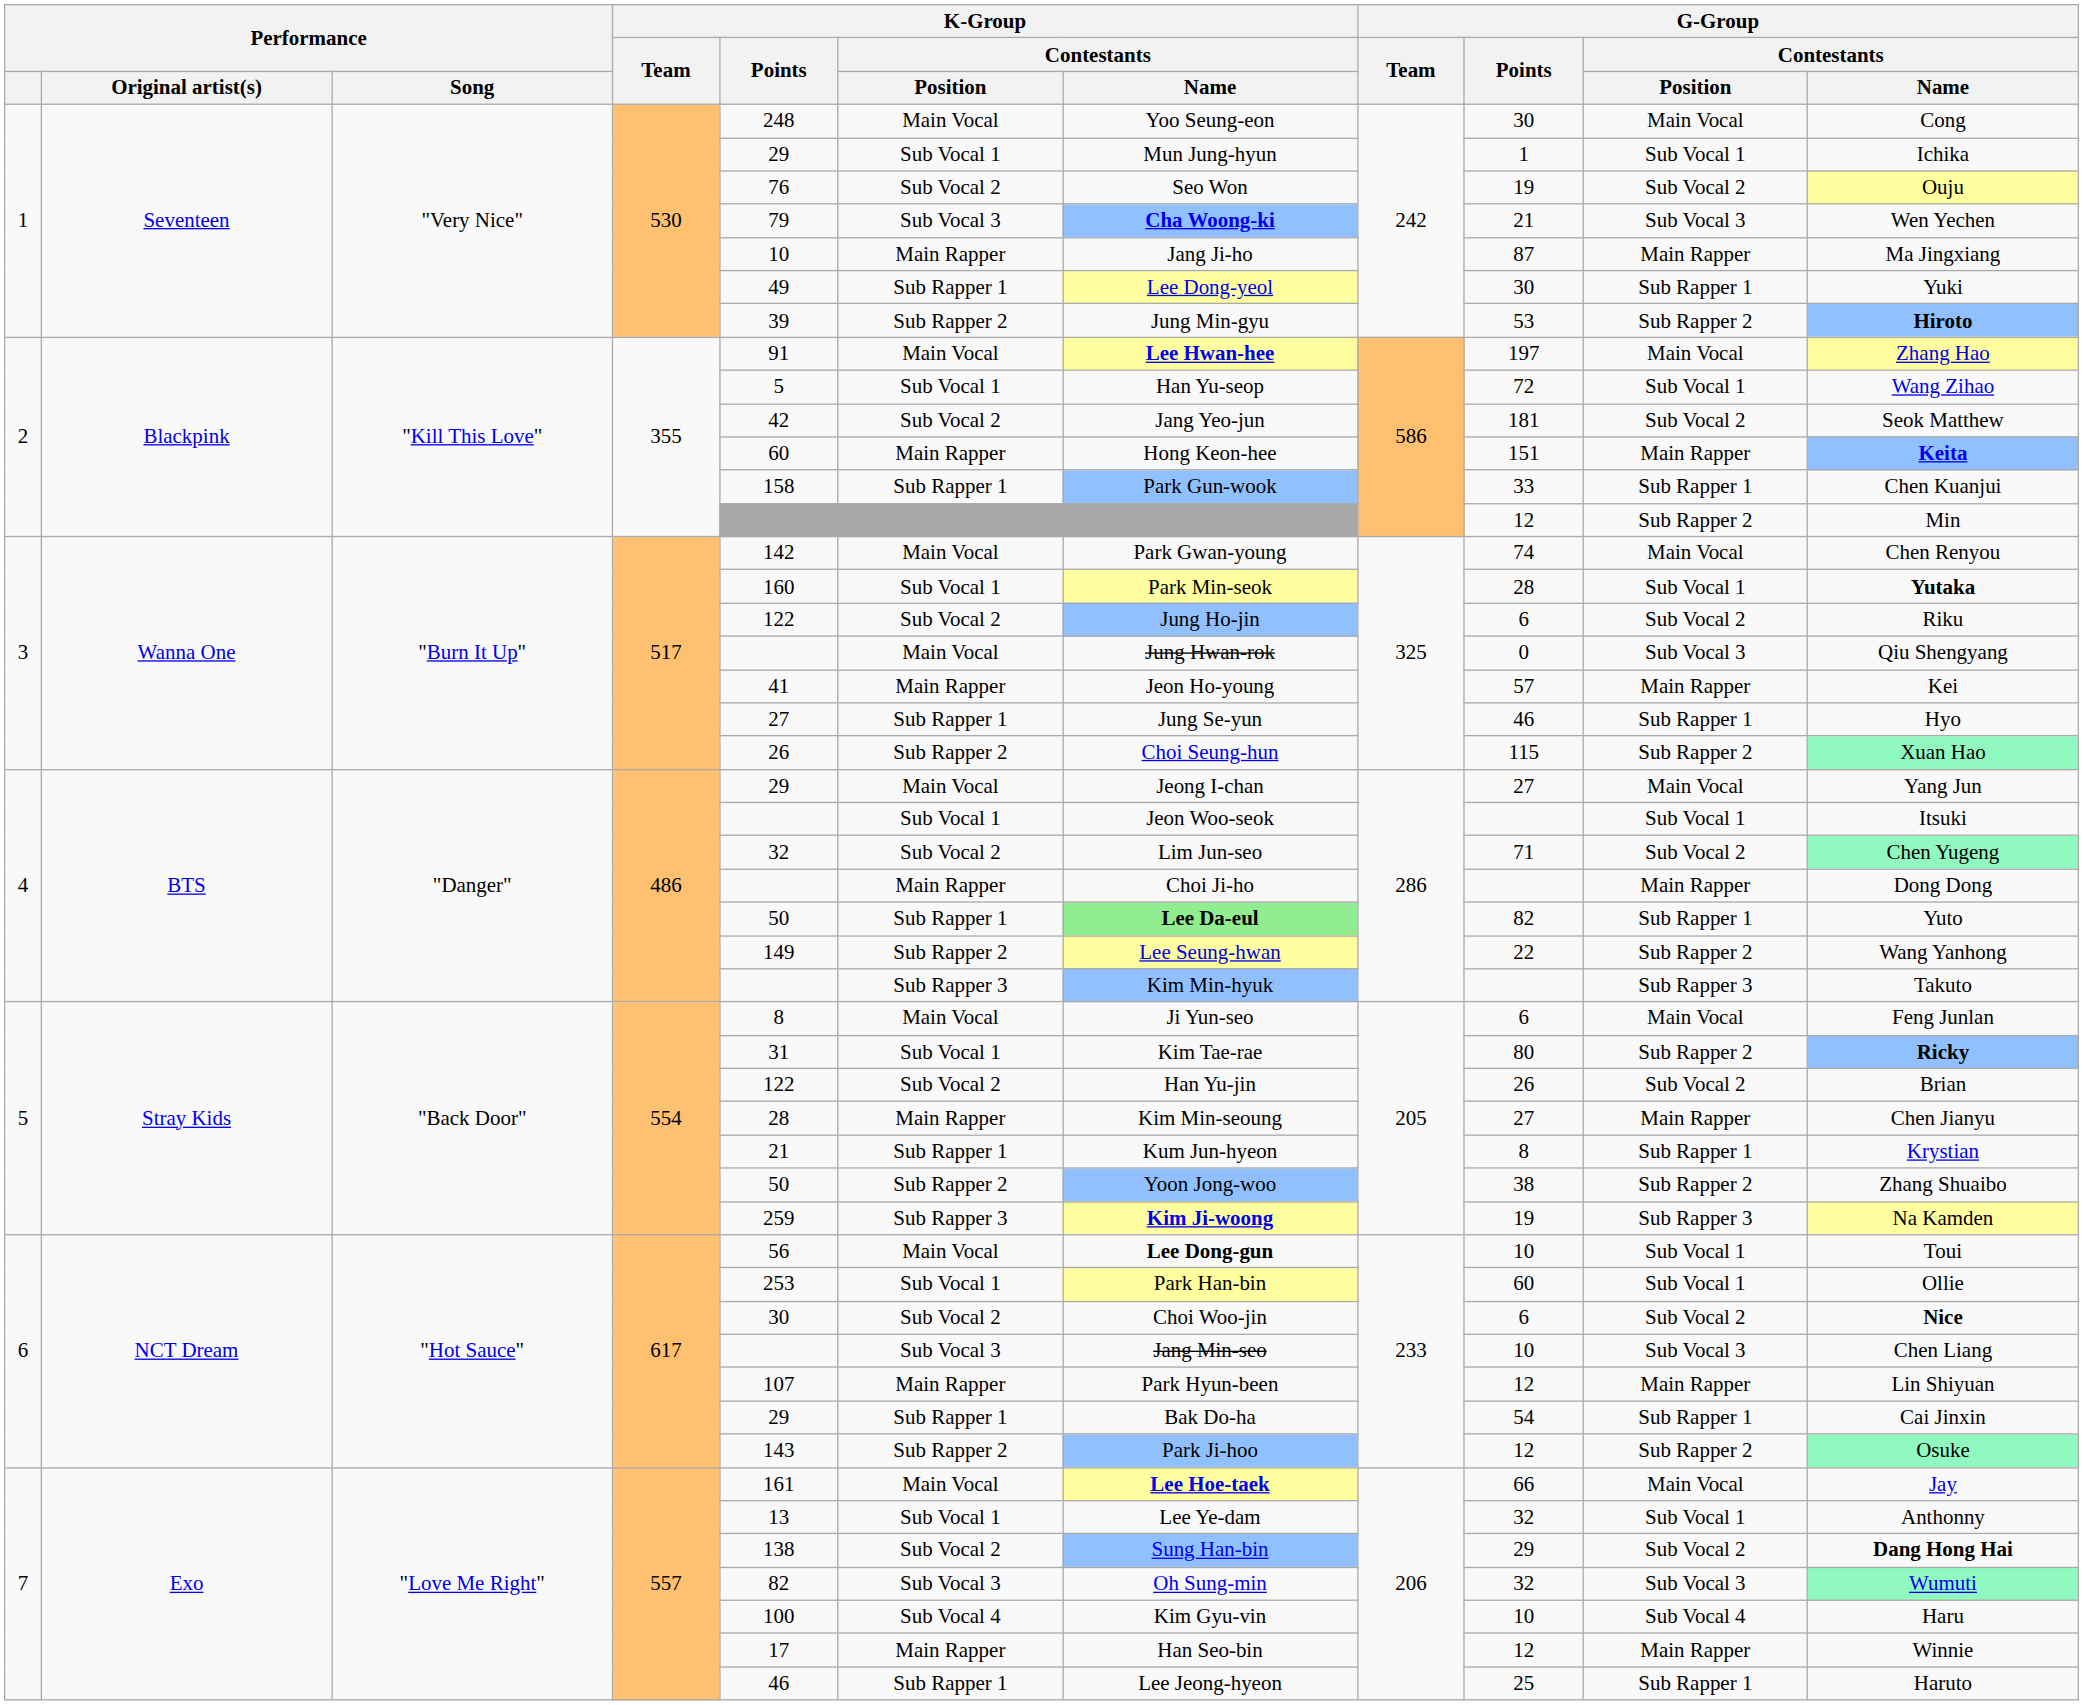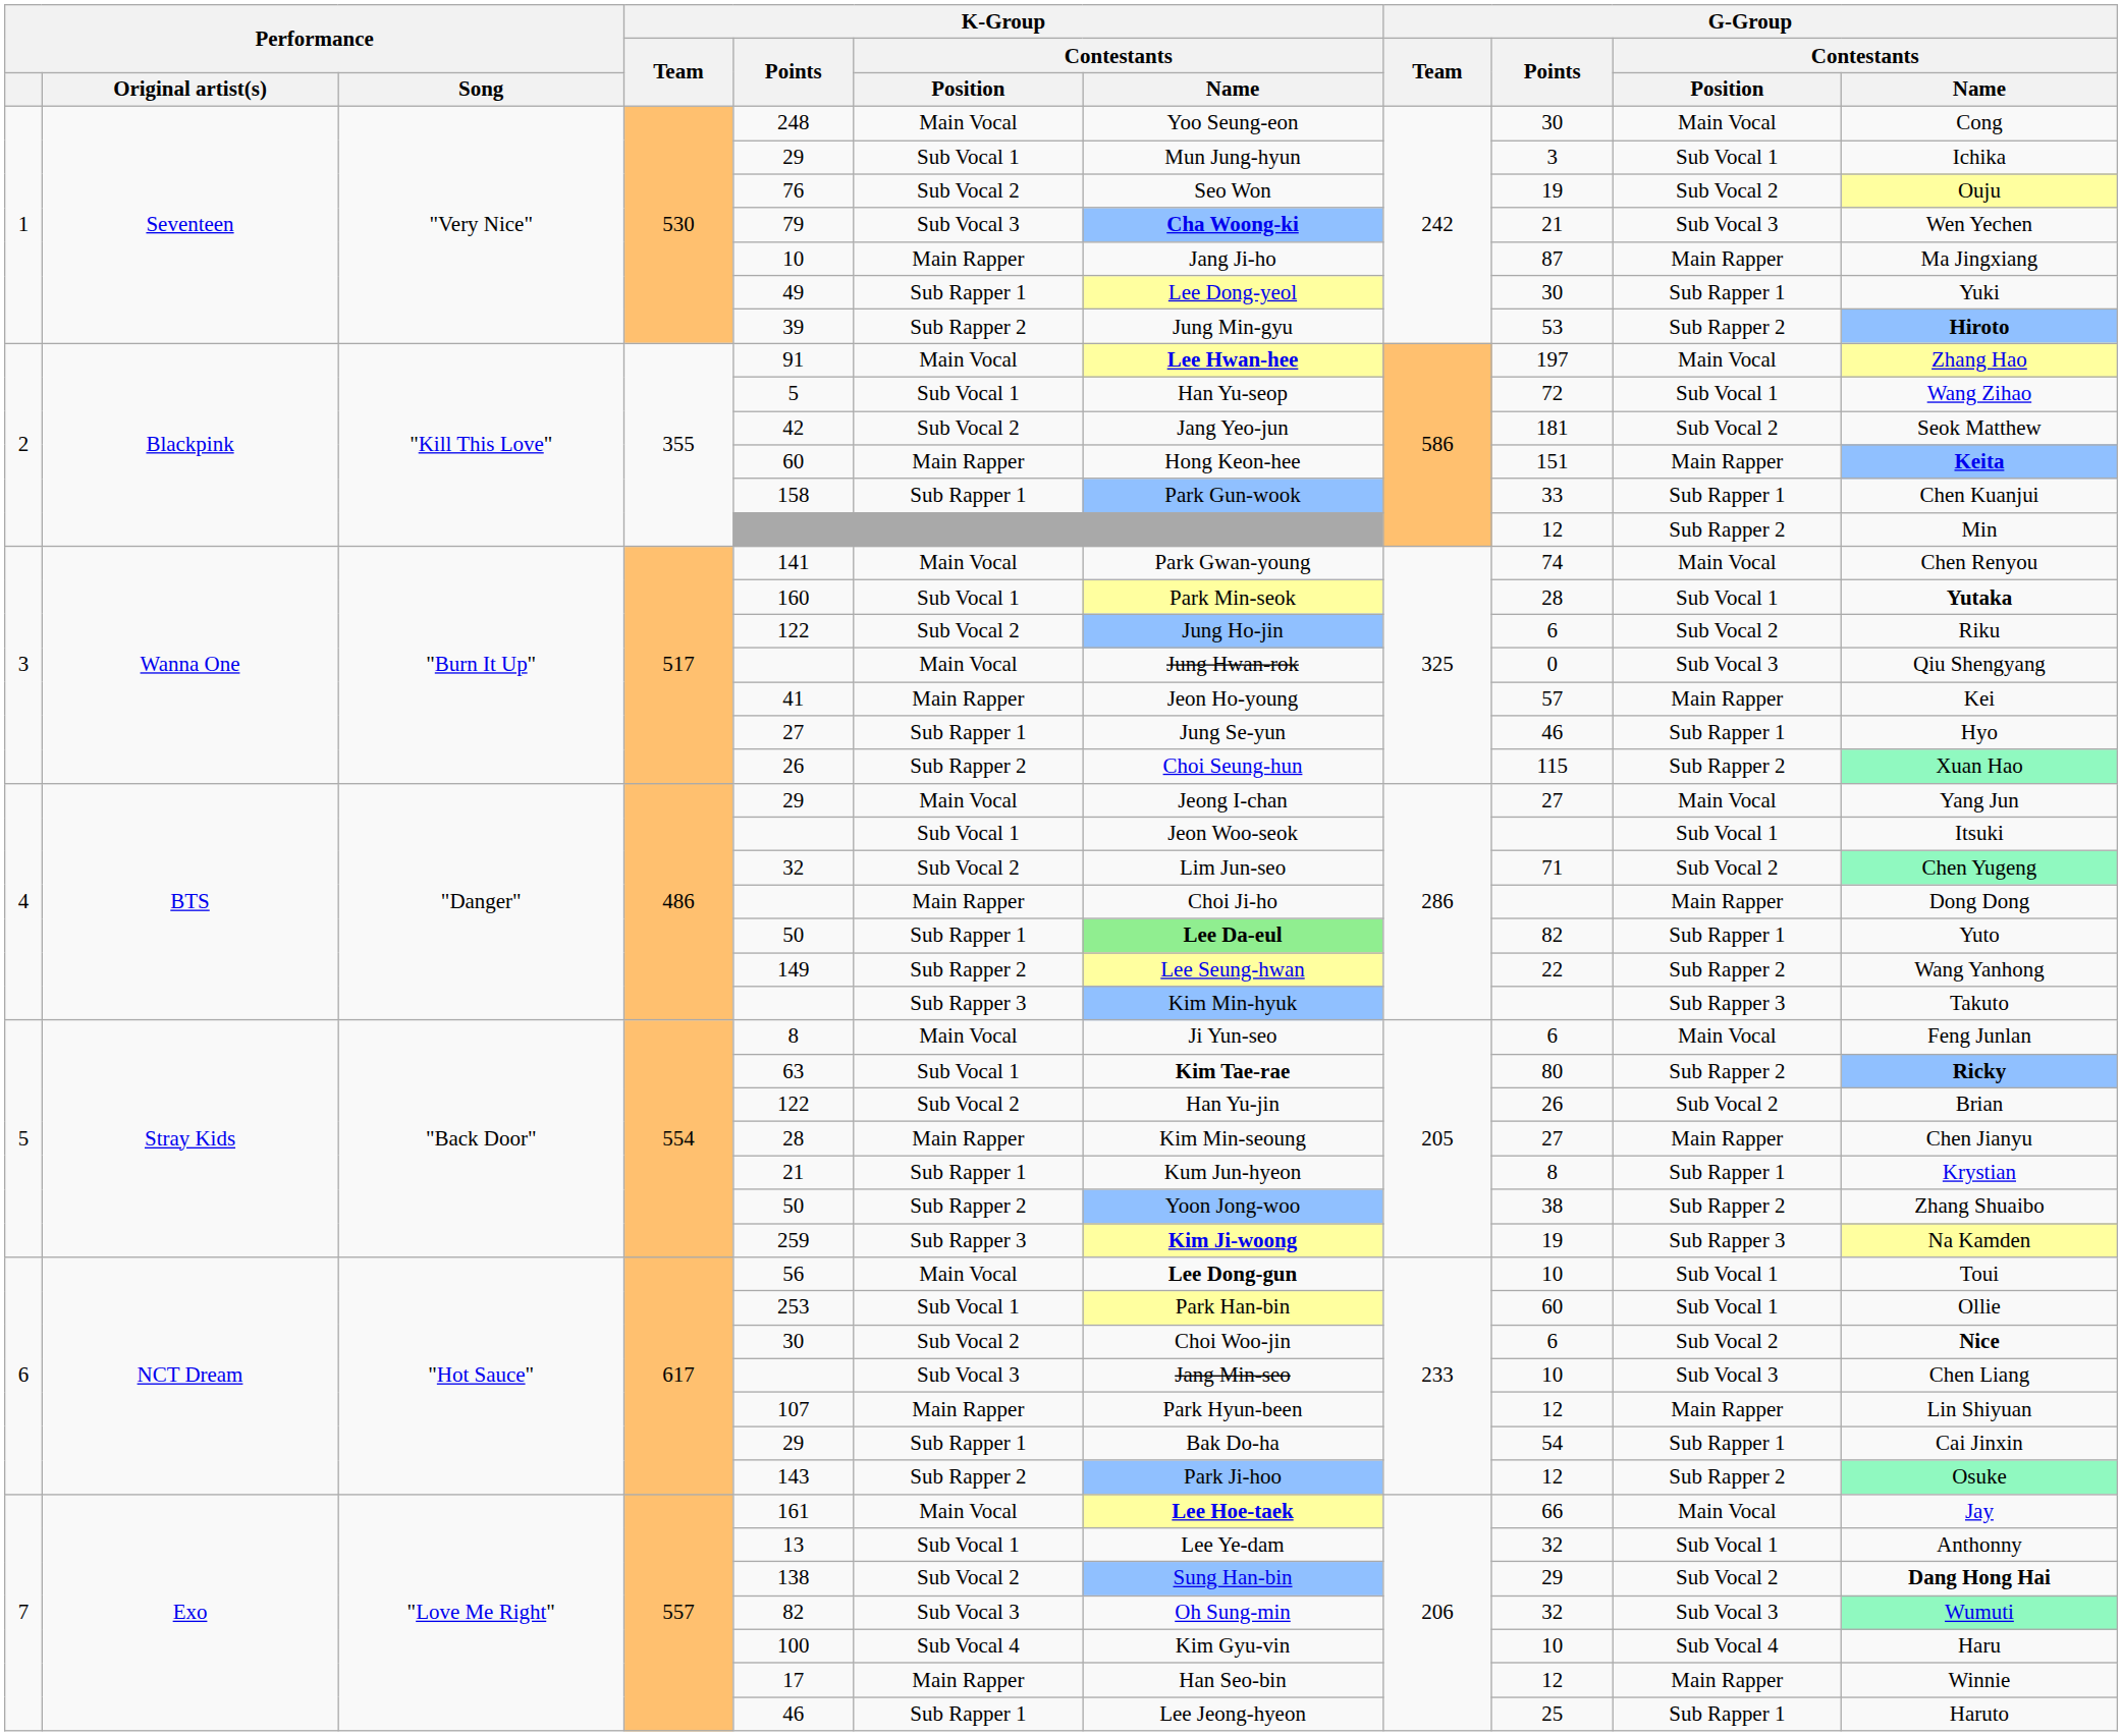row 5 | G-Group / Points: 1 -> 3
row 17 | K-Group / Points: 142 -> 141
row 32 | K-Group / Points: 31 -> 63
row 32 | K-Group / Contestants / Name: normal -> bold
